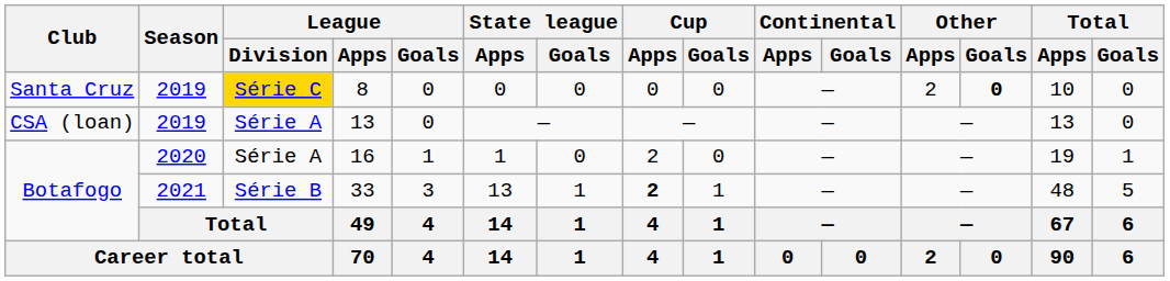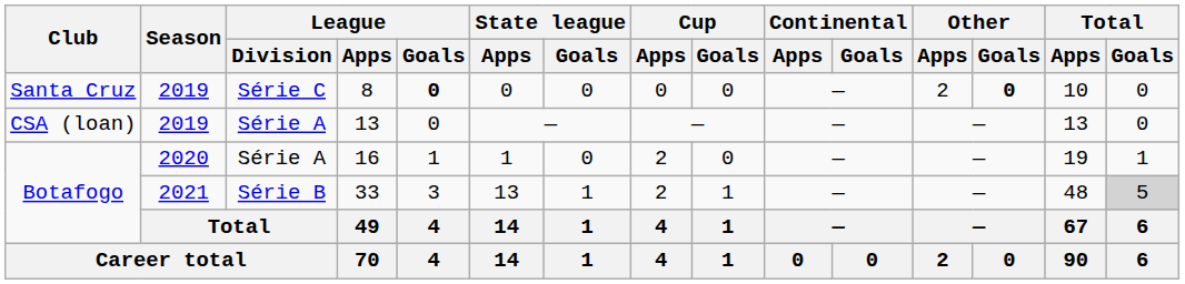8 | League / Division: gold background -> no background
8 | League / Goals: normal -> bold
33 | Cup / Apps: bold -> normal
33 | Total / Goals: no background -> lightgrey background
